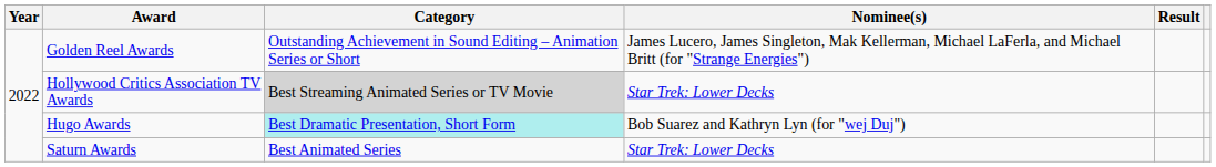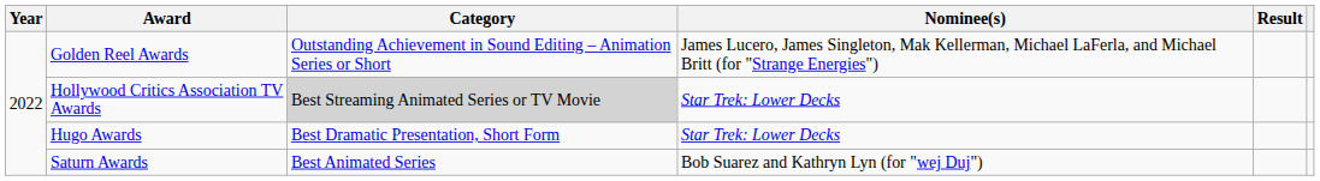Hugo Awards | Category: paleturquoise background -> no background
Hugo Awards | Nominee(s): Bob Suarez and Kathryn Lyn (for "wej Duj") -> Star Trek: Lower Decks
Saturn Awards | Nominee(s): Star Trek: Lower Decks -> Bob Suarez and Kathryn Lyn (for "wej Duj")
